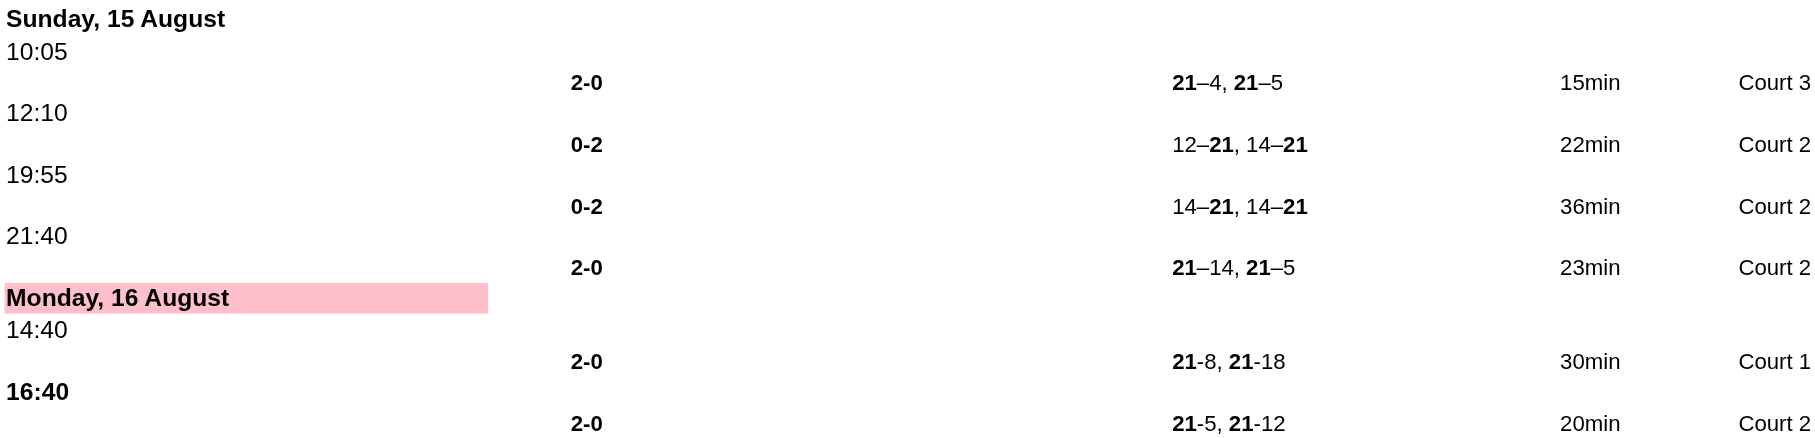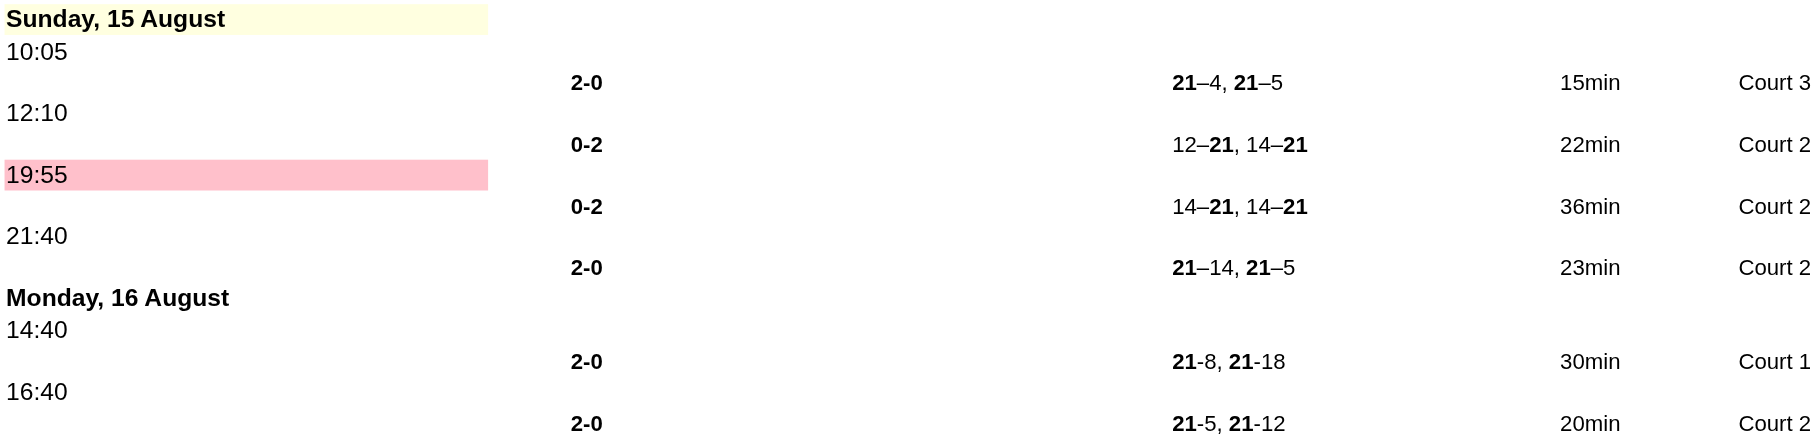Sunday, 15 August | column 1: no background -> lightyellow background
19:55 | column 1: no background -> pink background
Monday, 16 August | column 1: pink background -> no background
16:40 | column 1: bold -> normal
